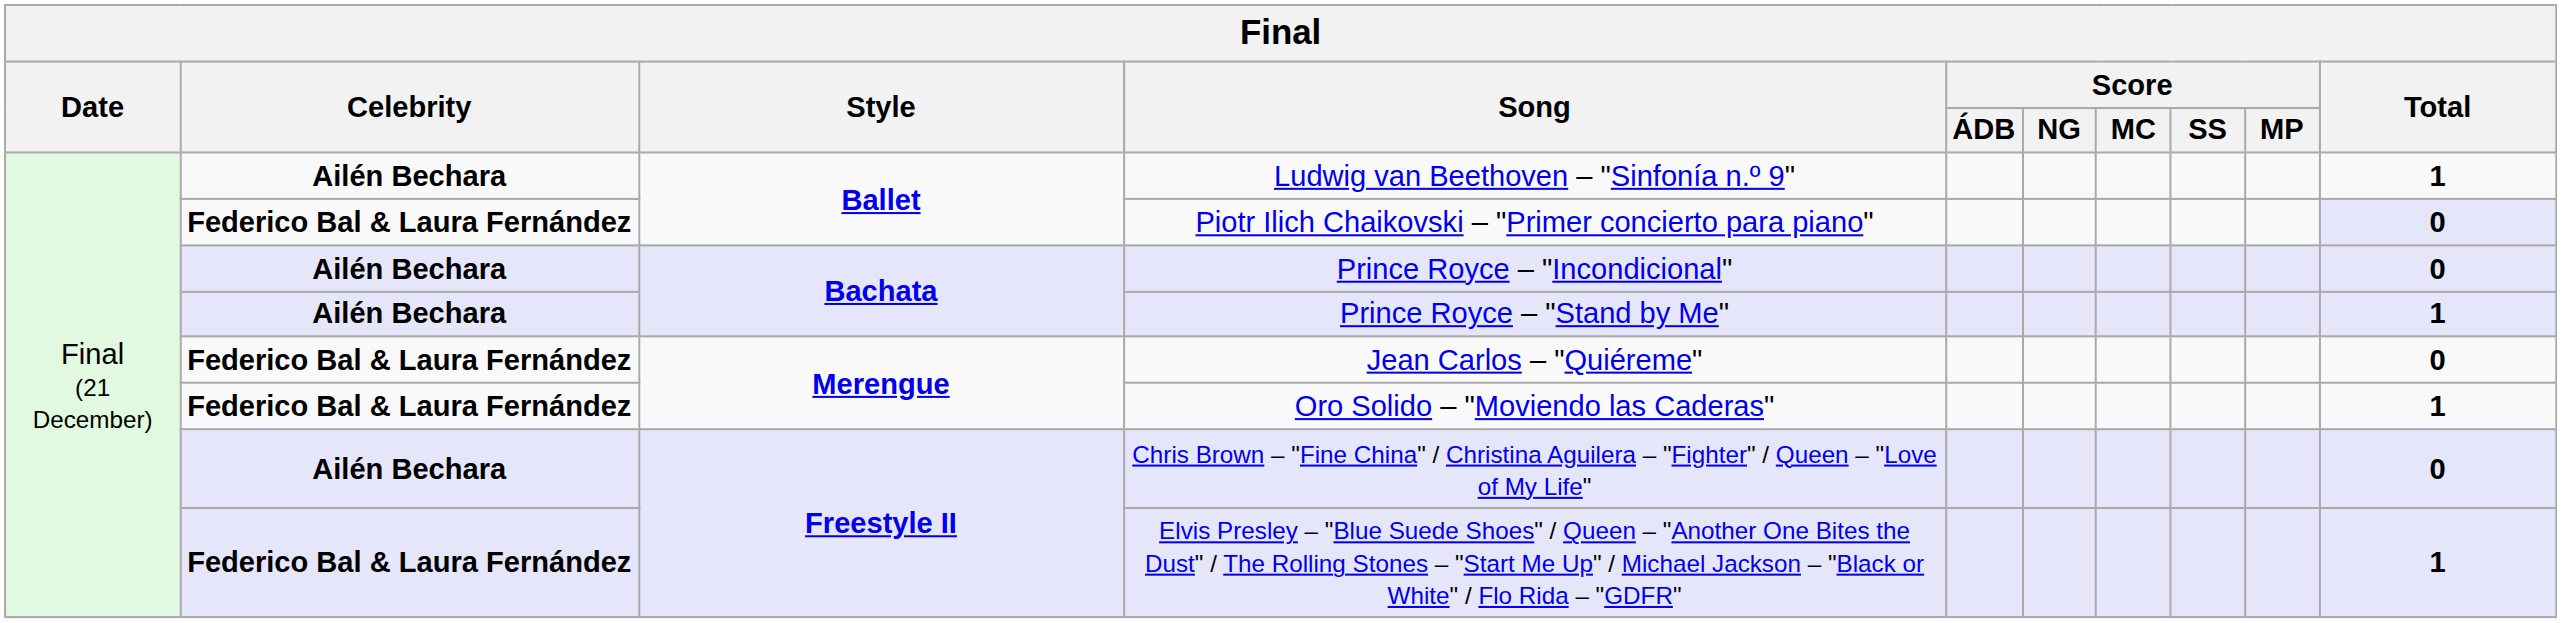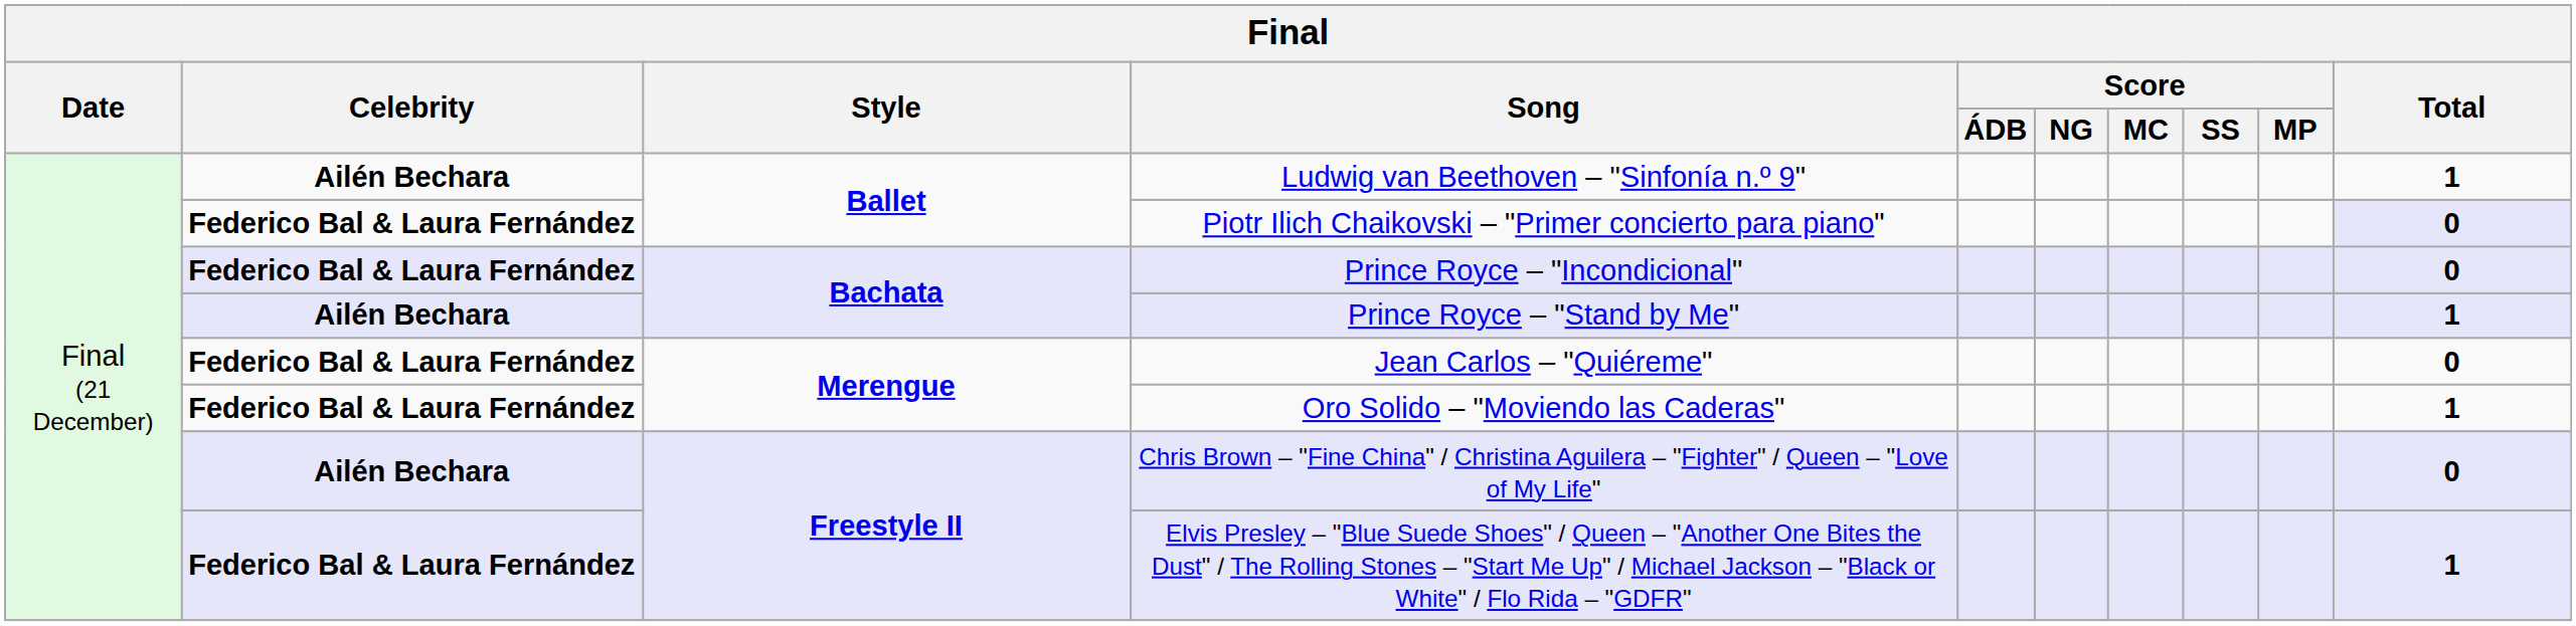Prince Royce – "Incondicional" | Celebrity: Ailén Bechara -> Federico Bal & Laura Fernández
